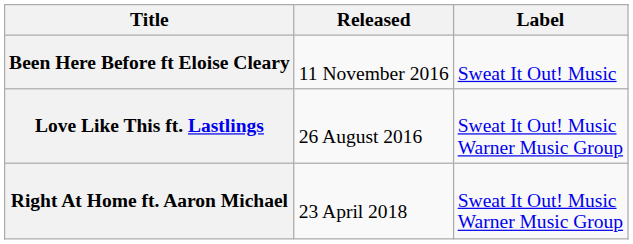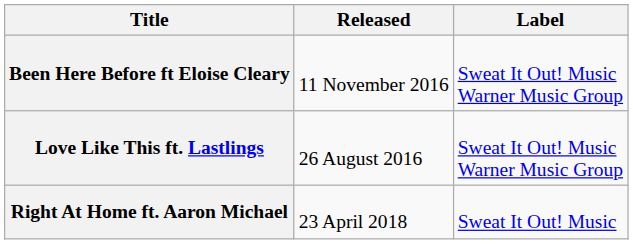Been Here Before ft Eloise Cleary | Label: Sweat It Out! Music -> Sweat It Out! Music Warner Music Group
Right At Home ft. Aaron Michael | Label: Sweat It Out! Music Warner Music Group -> Sweat It Out! Music
